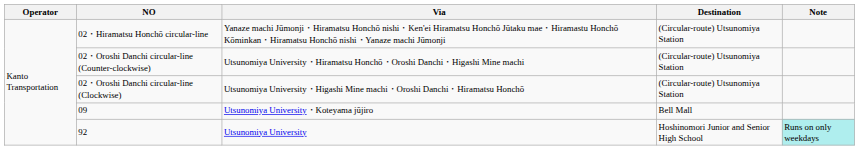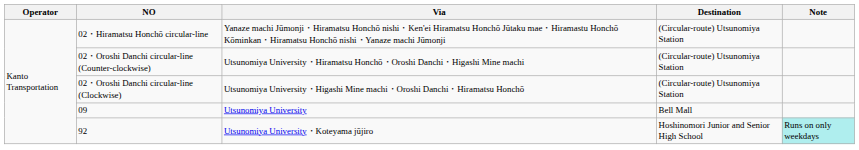09 | Via: Utsunomiya University・Koteyama jūjiro -> Utsunomiya University
92 | Via: Utsunomiya University -> Utsunomiya University・Koteyama jūjiro
